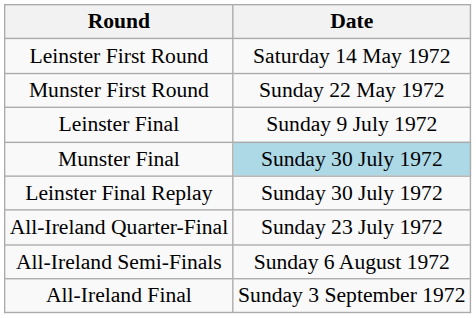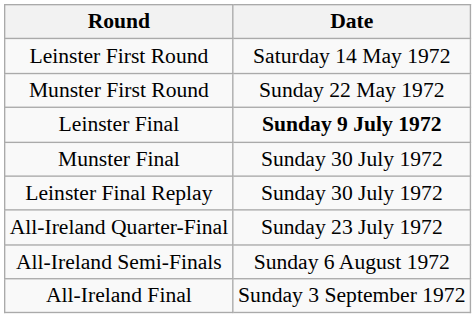Leinster Final | Date: normal -> bold
Munster Final | Date: lightblue background -> no background
